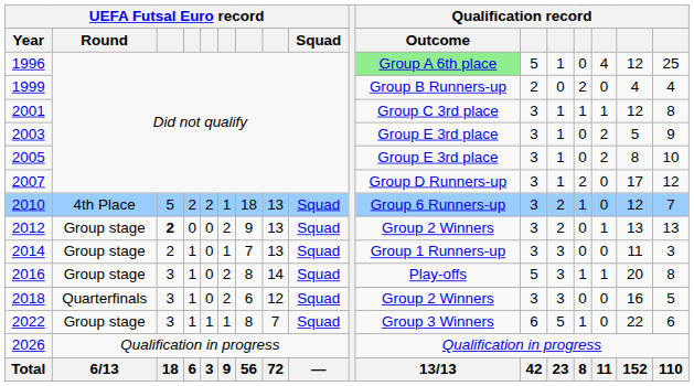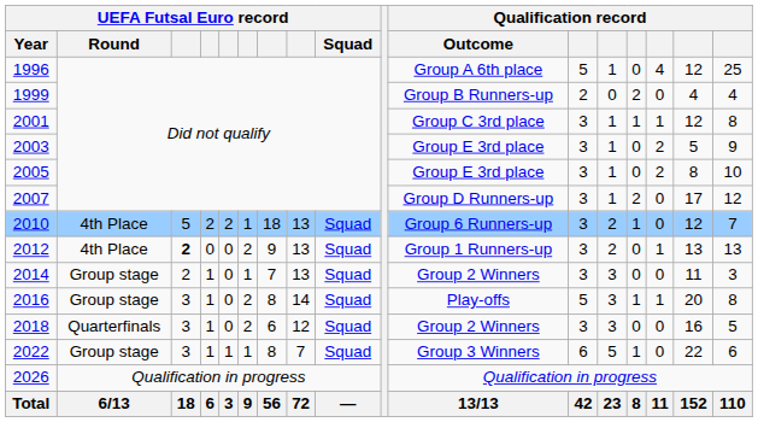1996 | Qualification record / Outcome: lightgreen background -> no background
2012 | UEFA Futsal Euro record / Round: Group stage -> 4th Place
2012 | Qualification record / Outcome: Group 2 Winners -> Group 1 Runners-up
2014 | Qualification record / Outcome: Group 1 Runners-up -> Group 2 Winners
